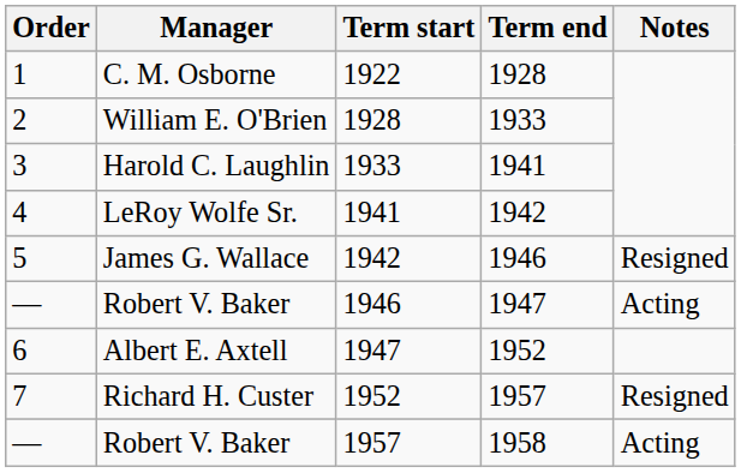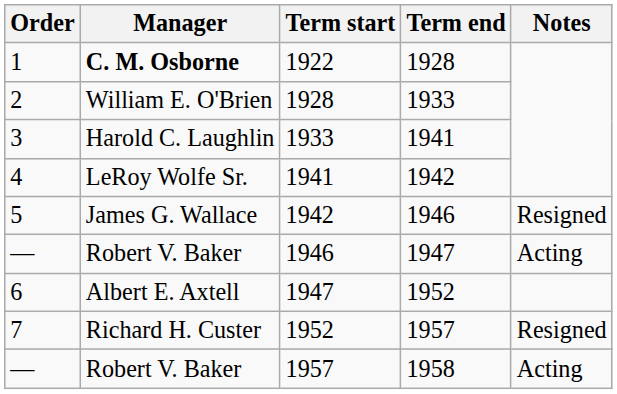1922 | Manager: normal -> bold
